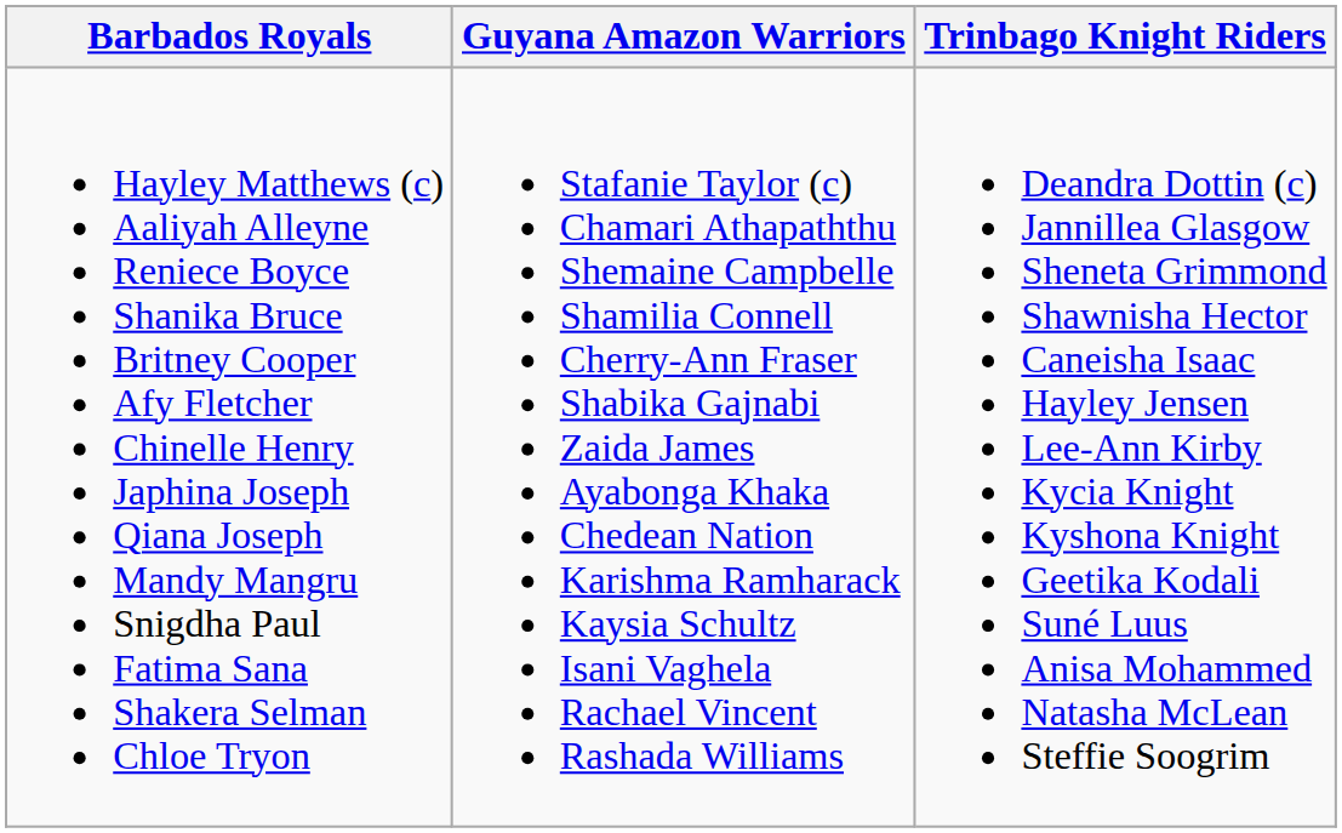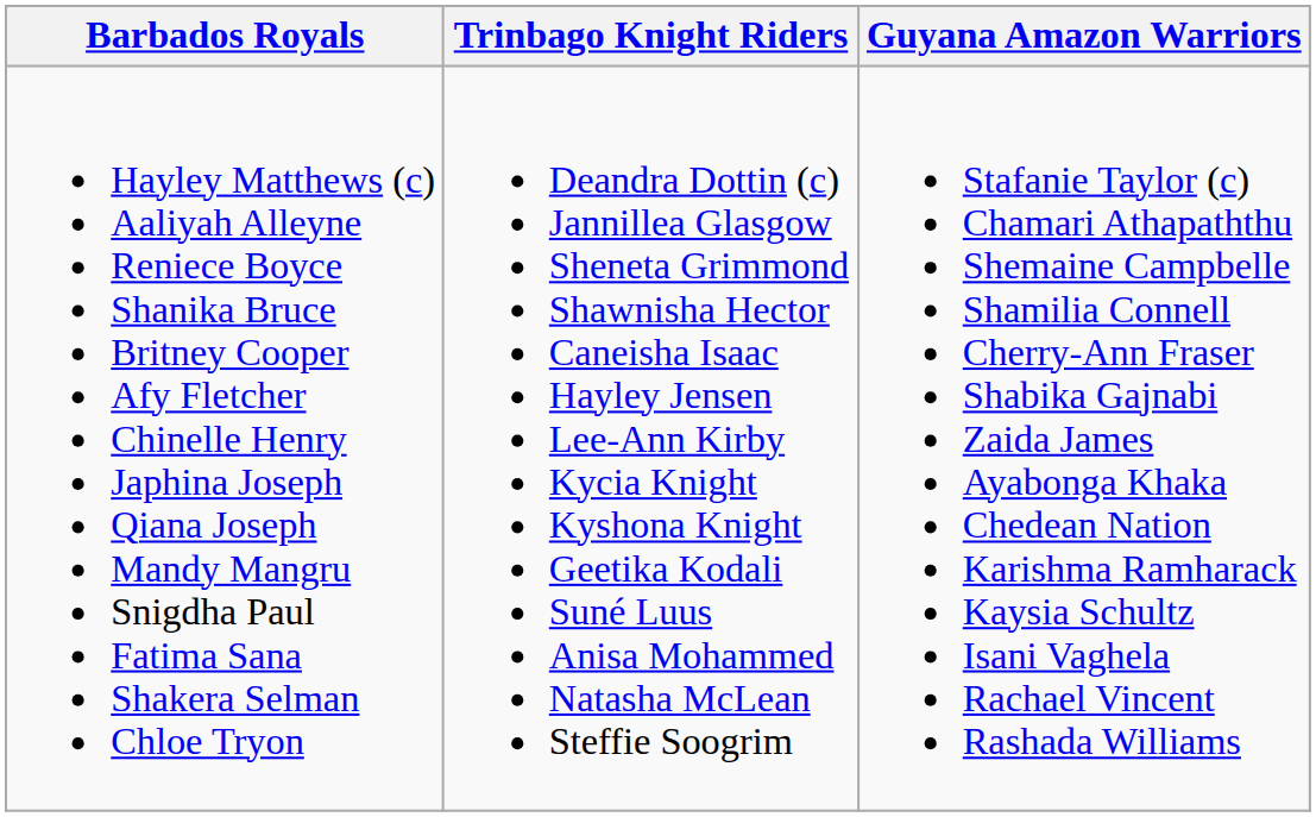columns swapped: Guyana Amazon Warriors <-> Trinbago Knight Riders
